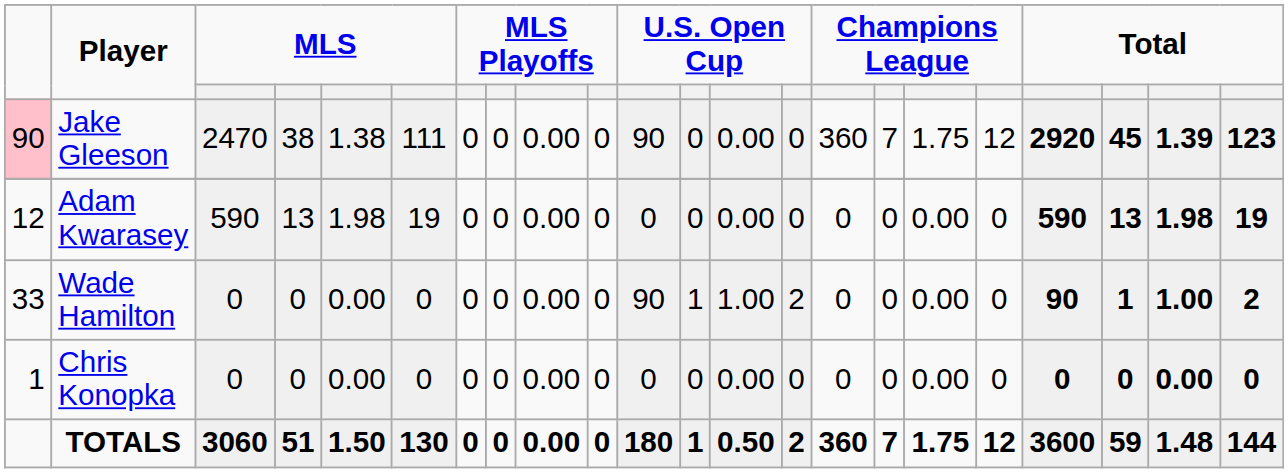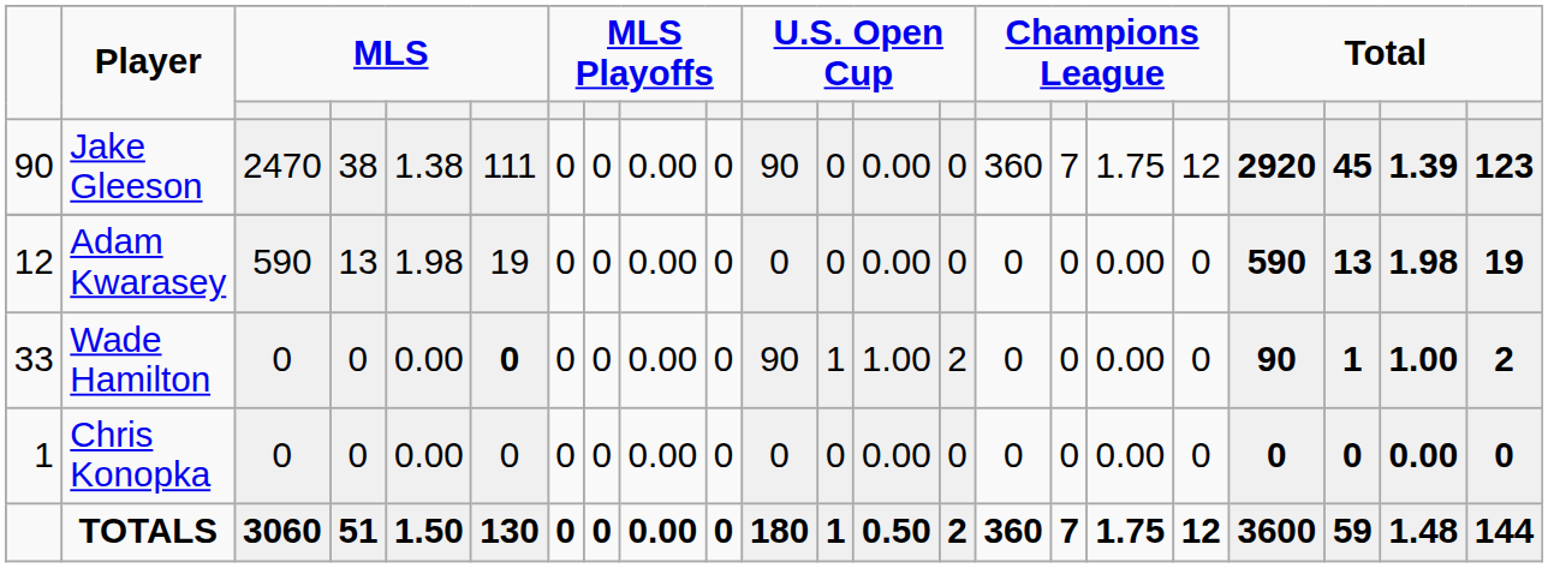Jake Gleeson | column 1: pink background -> no background
Wade Hamilton | column 6: normal -> bold
